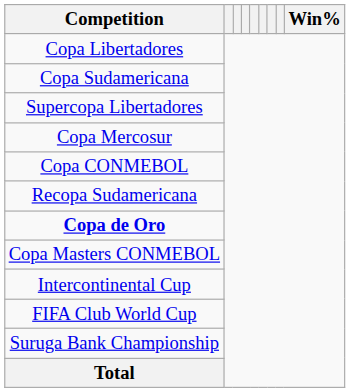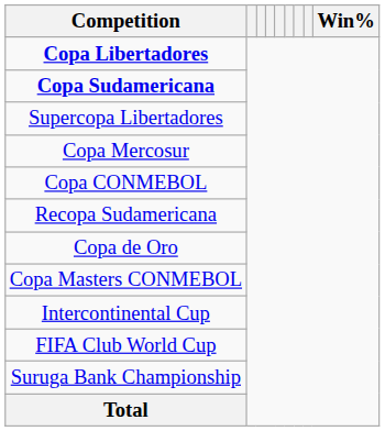Copa Libertadores | Competition: normal -> bold
Copa Sudamericana | Competition: normal -> bold
Copa de Oro | Competition: bold -> normal
